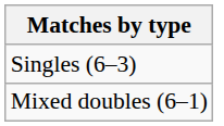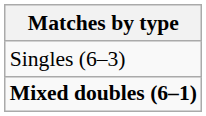row 3 | column 1: normal -> bold
